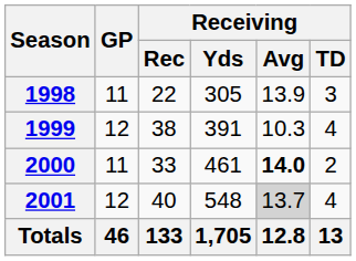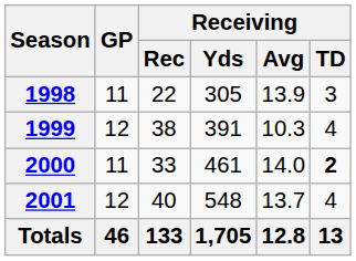2000 | Receiving / Avg: bold -> normal
2000 | Receiving / TD: normal -> bold
2001 | Receiving / Avg: lightgrey background -> no background
